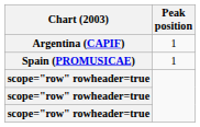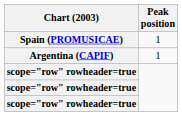rows swapped: Argentina (CAPIF) <-> Spain (PROMUSICAE)
